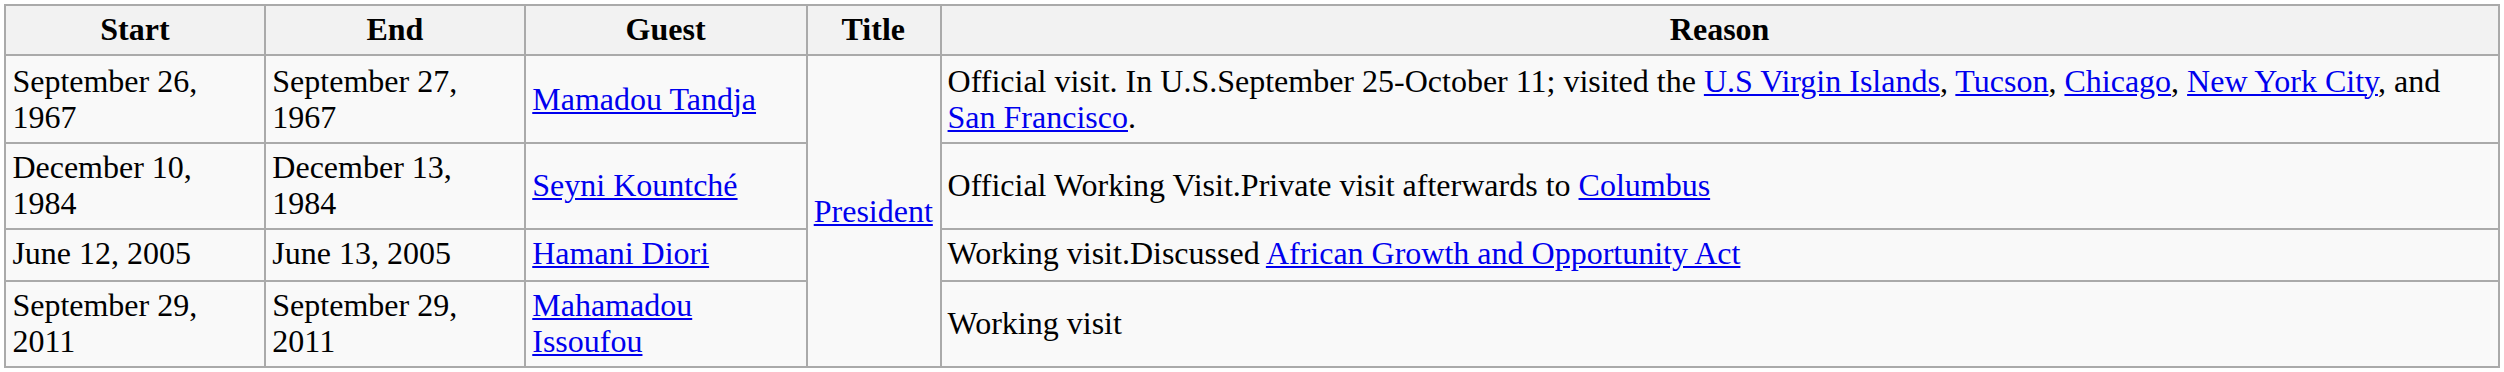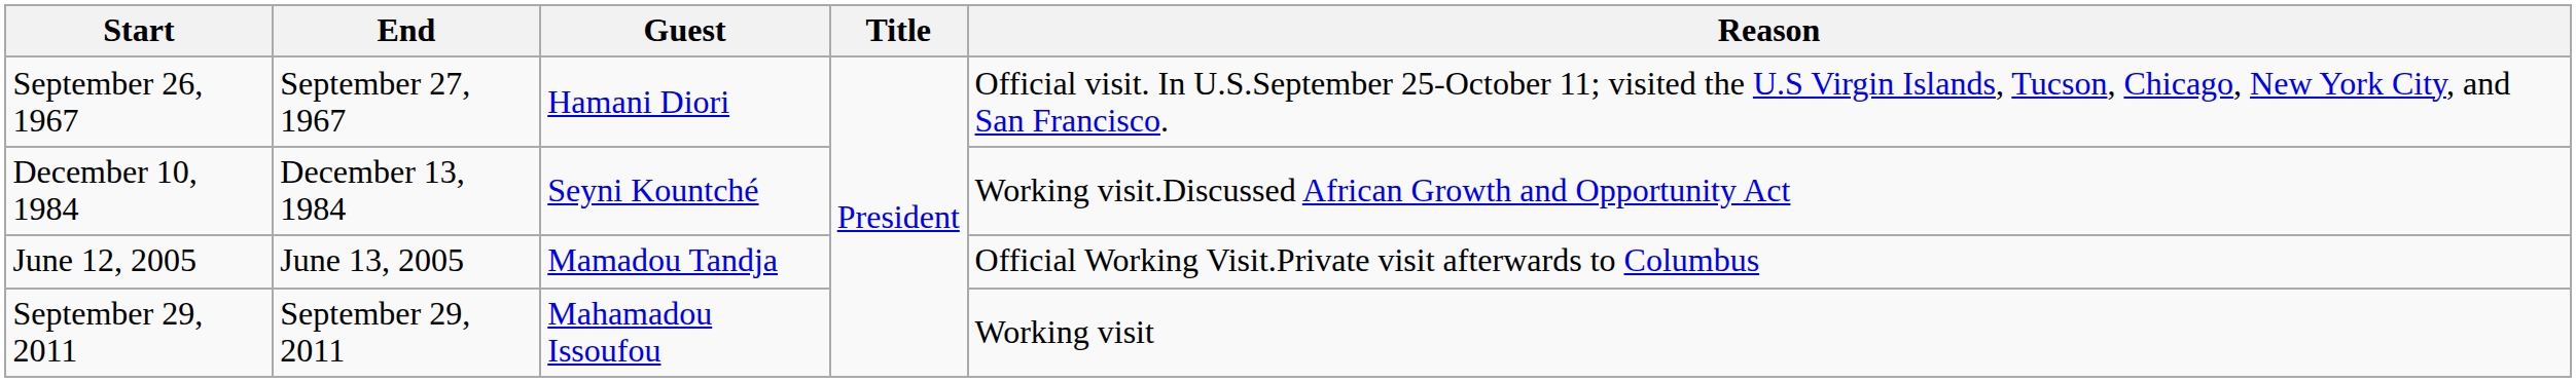September 26, 1967 | Guest: Mamadou Tandja -> Hamani Diori
December 10, 1984 | Reason: Official Working Visit.Private visit afterwards to Columbus -> Working visit.Discussed African Growth and Opportunity Act
June 12, 2005 | Guest: Hamani Diori -> Mamadou Tandja
June 12, 2005 | Reason: Working visit.Discussed African Growth and Opportunity Act -> Official Working Visit.Private visit afterwards to Columbus
